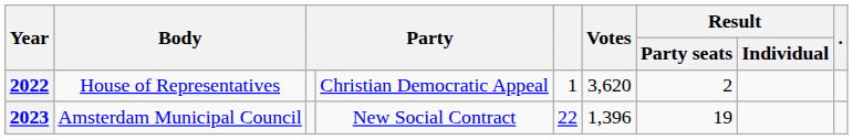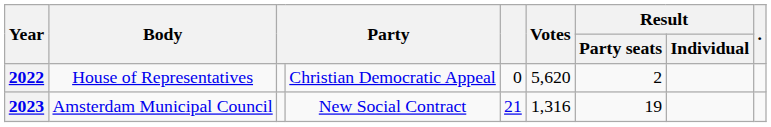2022 | column 5: 1 -> 0
2022 | Votes: 3,620 -> 5,620
2023 | column 5: 22 -> 21
2023 | Votes: 1,396 -> 1,316
